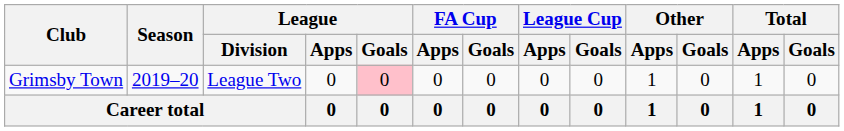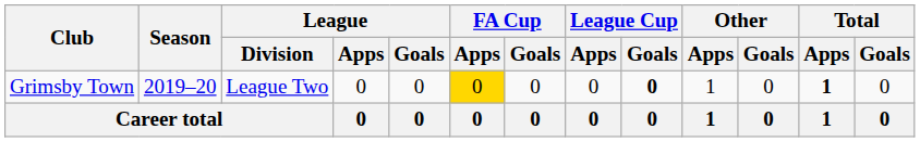Grimsby Town | League / Goals: pink background -> no background
Grimsby Town | FA Cup / Apps: no background -> gold background
Grimsby Town | League Cup / Goals: normal -> bold
Grimsby Town | Total / Apps: normal -> bold
